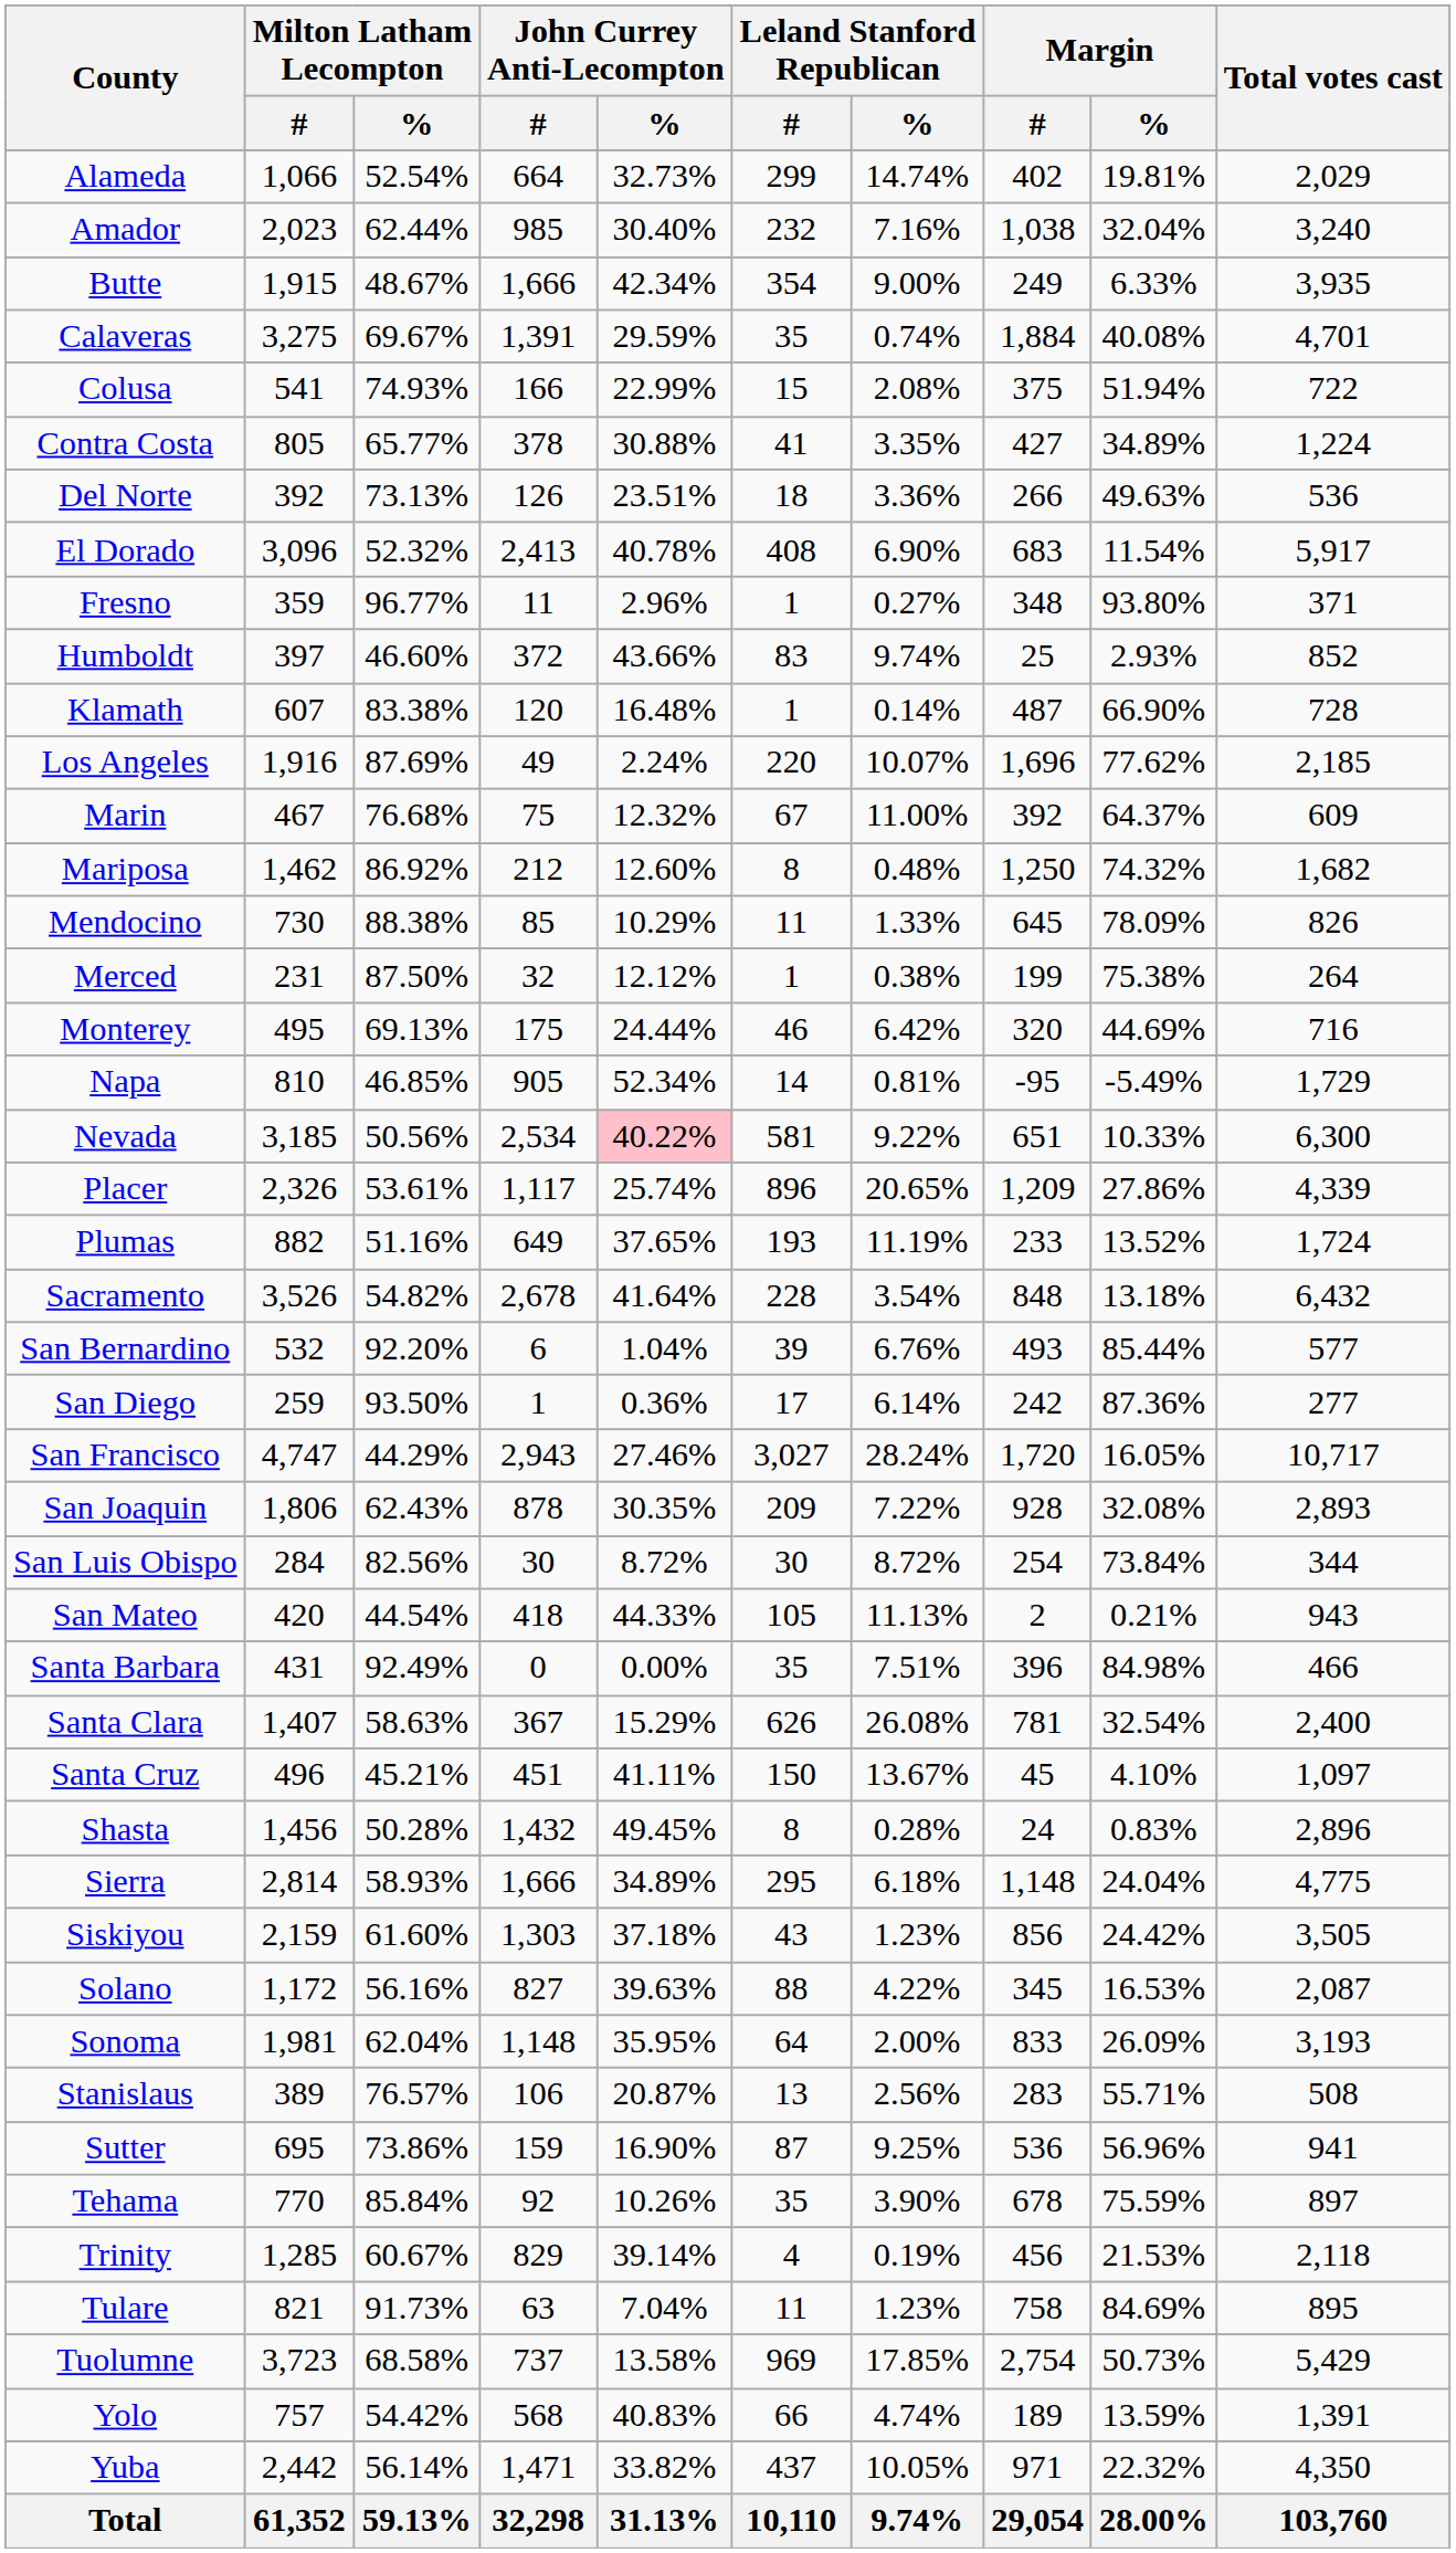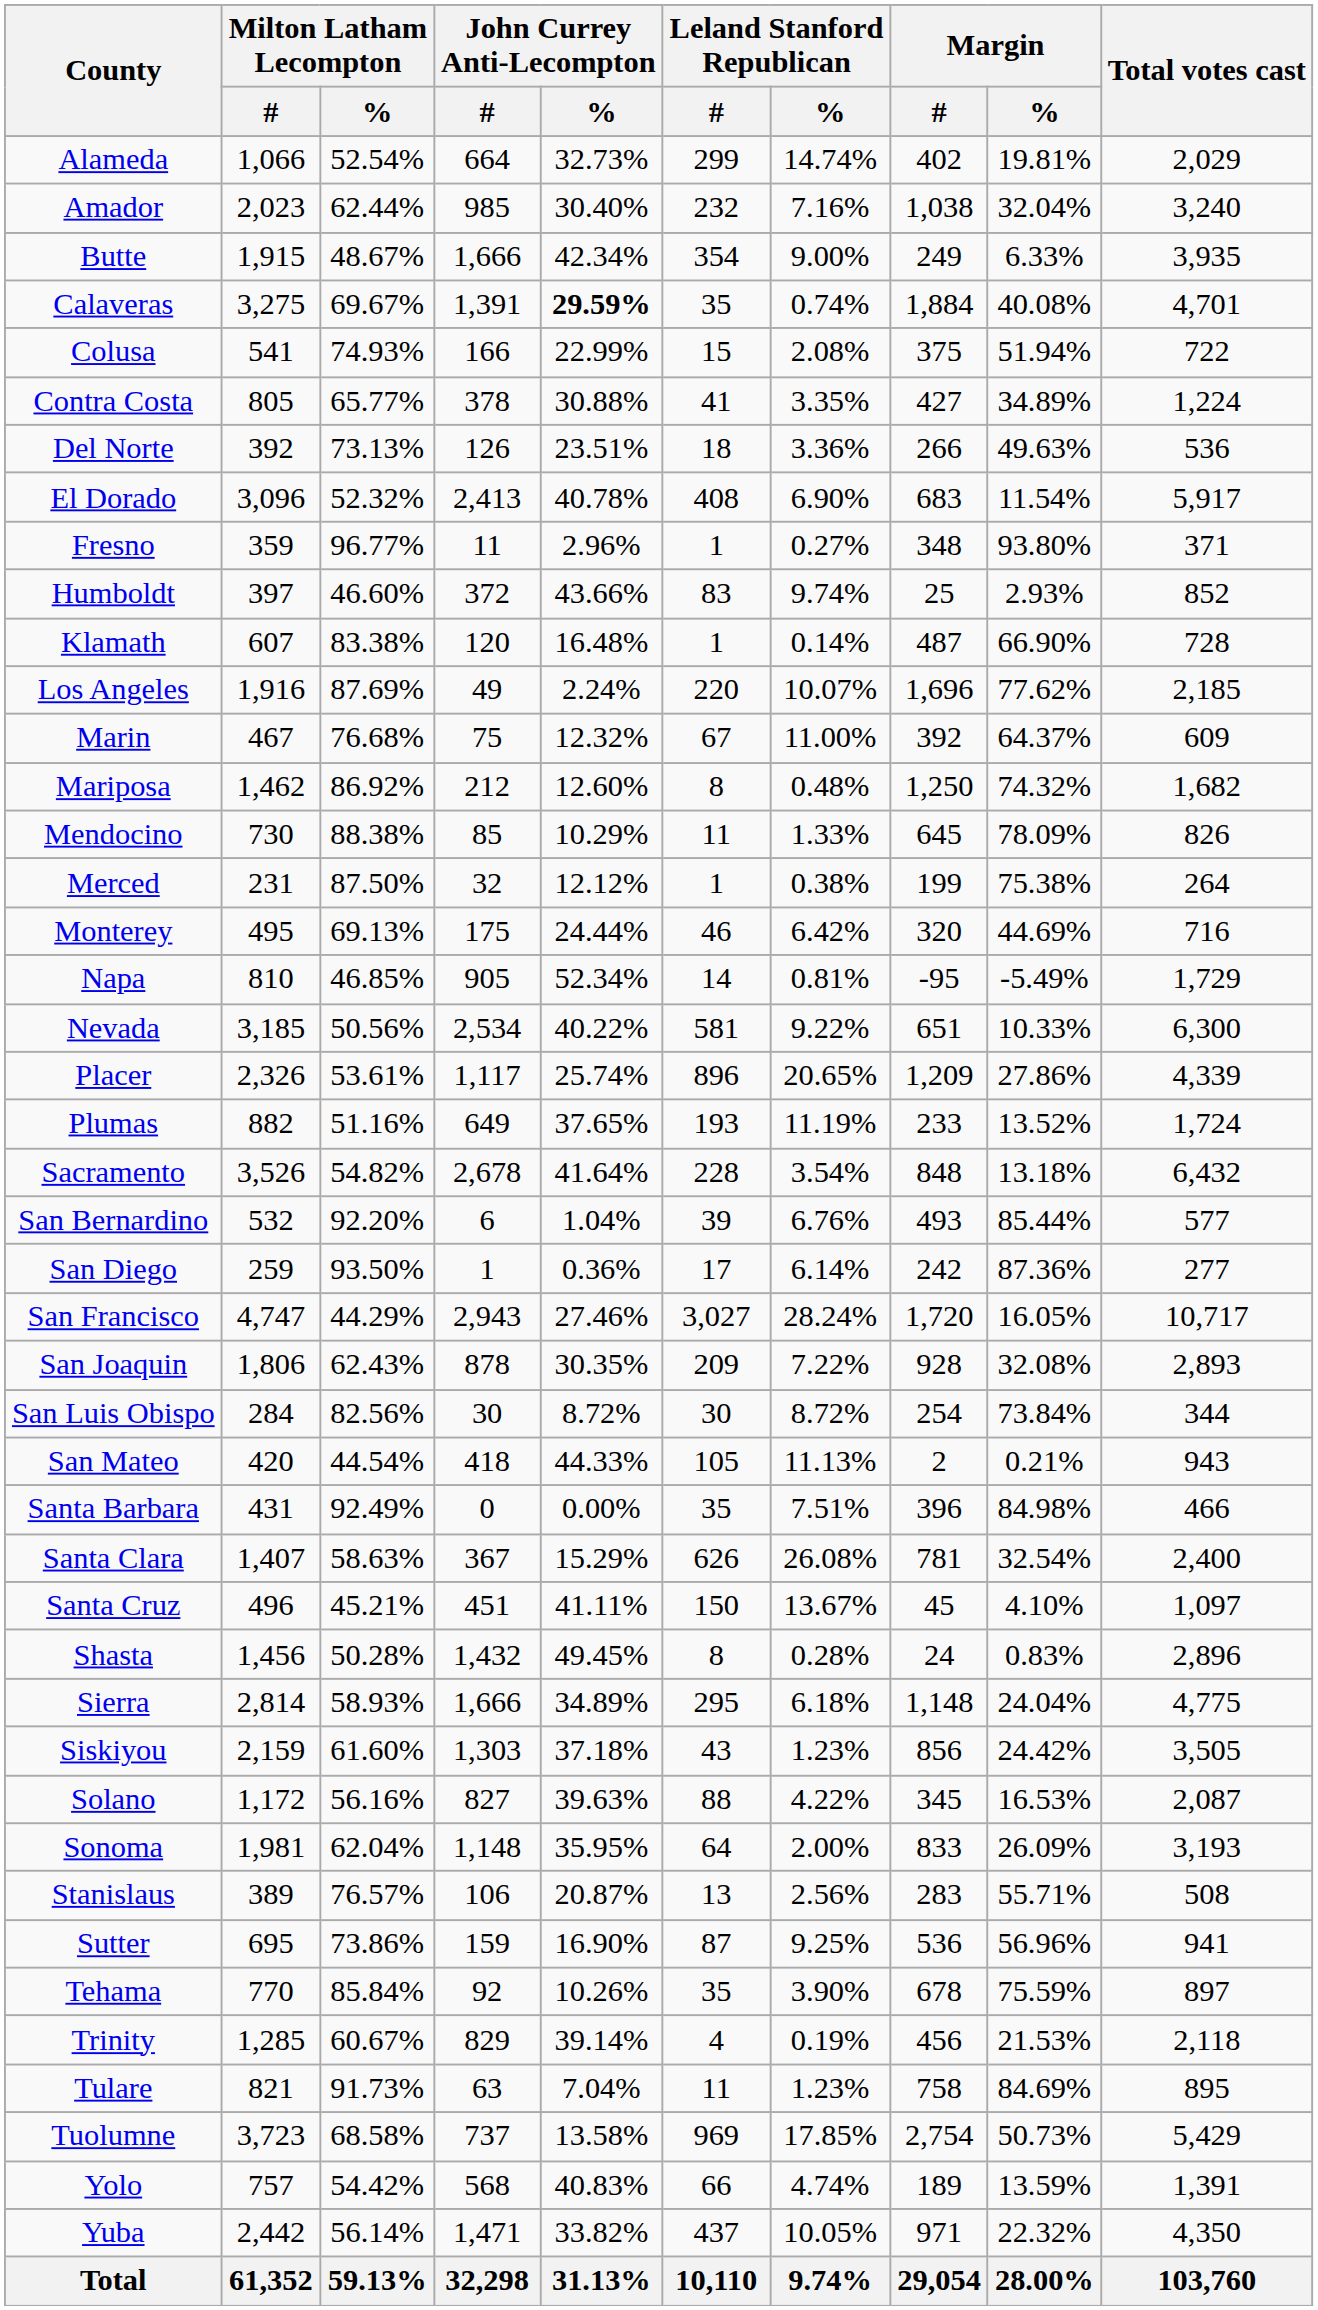Calaveras | John Currey Anti-Lecompton / %: normal -> bold
Nevada | John Currey Anti-Lecompton / %: pink background -> no background
